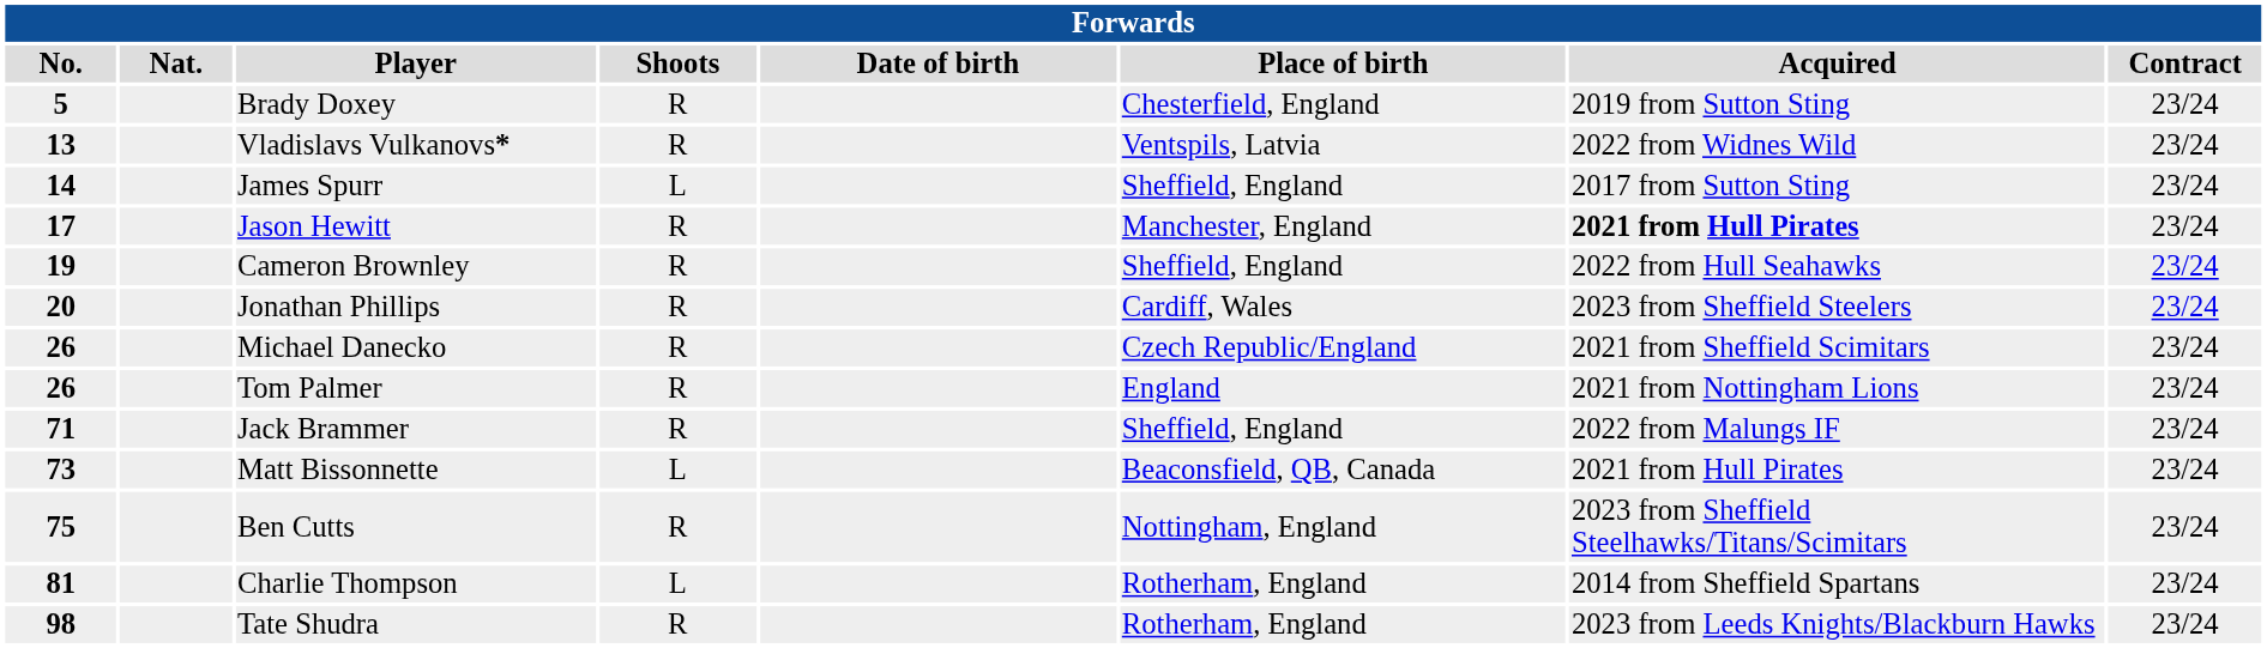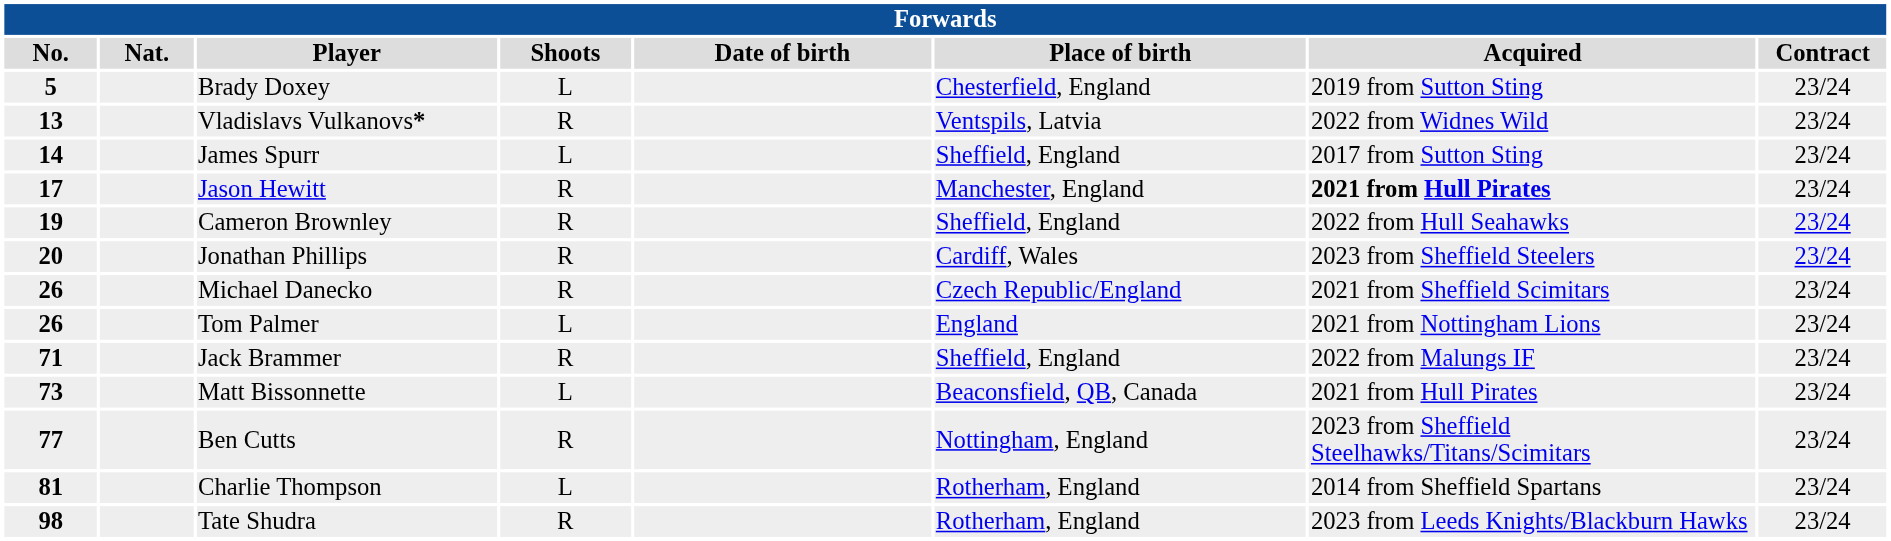Brady Doxey | Shoots: R -> L
Tom Palmer | Shoots: R -> L
Ben Cutts | No.: 75 -> 77
